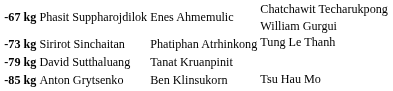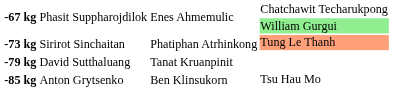-67 kg / William Gurgui | column 4: no background -> lightgreen background
-73 kg / Tung Le Thanh | column 4: no background -> lightsalmon background
